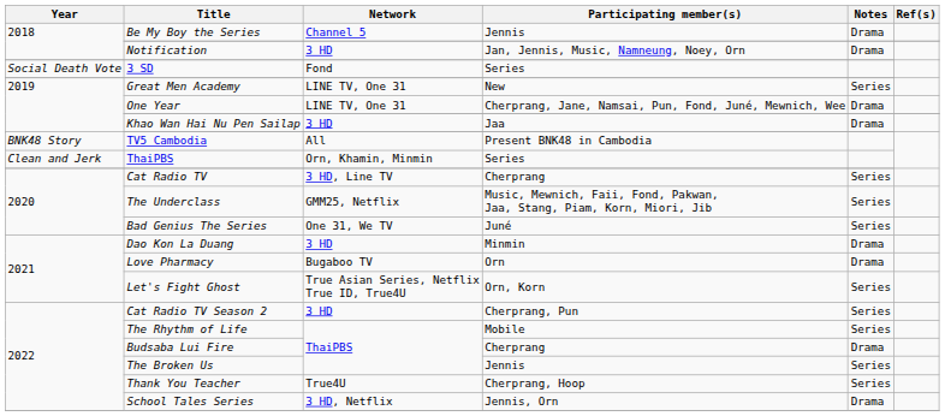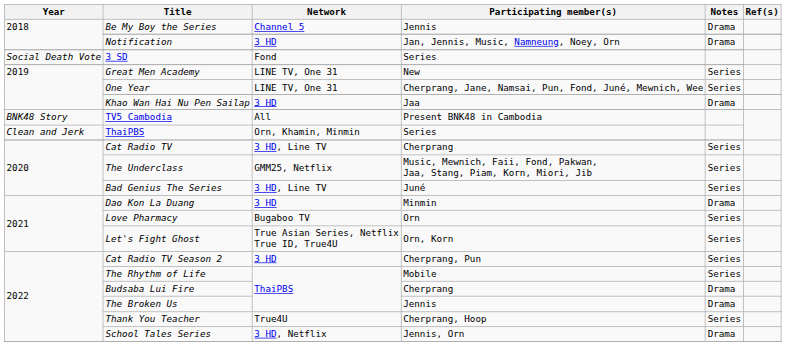One Year | Notes: Drama -> Series
Bad Genius The Series | Network: One 31, We TV -> 3 HD, Line TV
Love Pharmacy | Notes: Drama -> Series
The Broken Us | Notes: Series -> Drama
